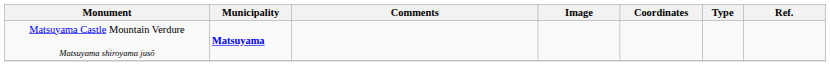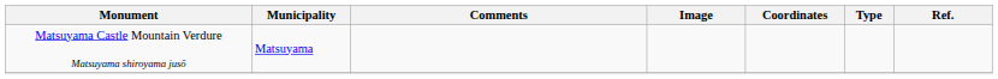Matsuyama Castle Mountain Verdure Matsuyama shiroyama jusō | Municipality: bold -> normal
